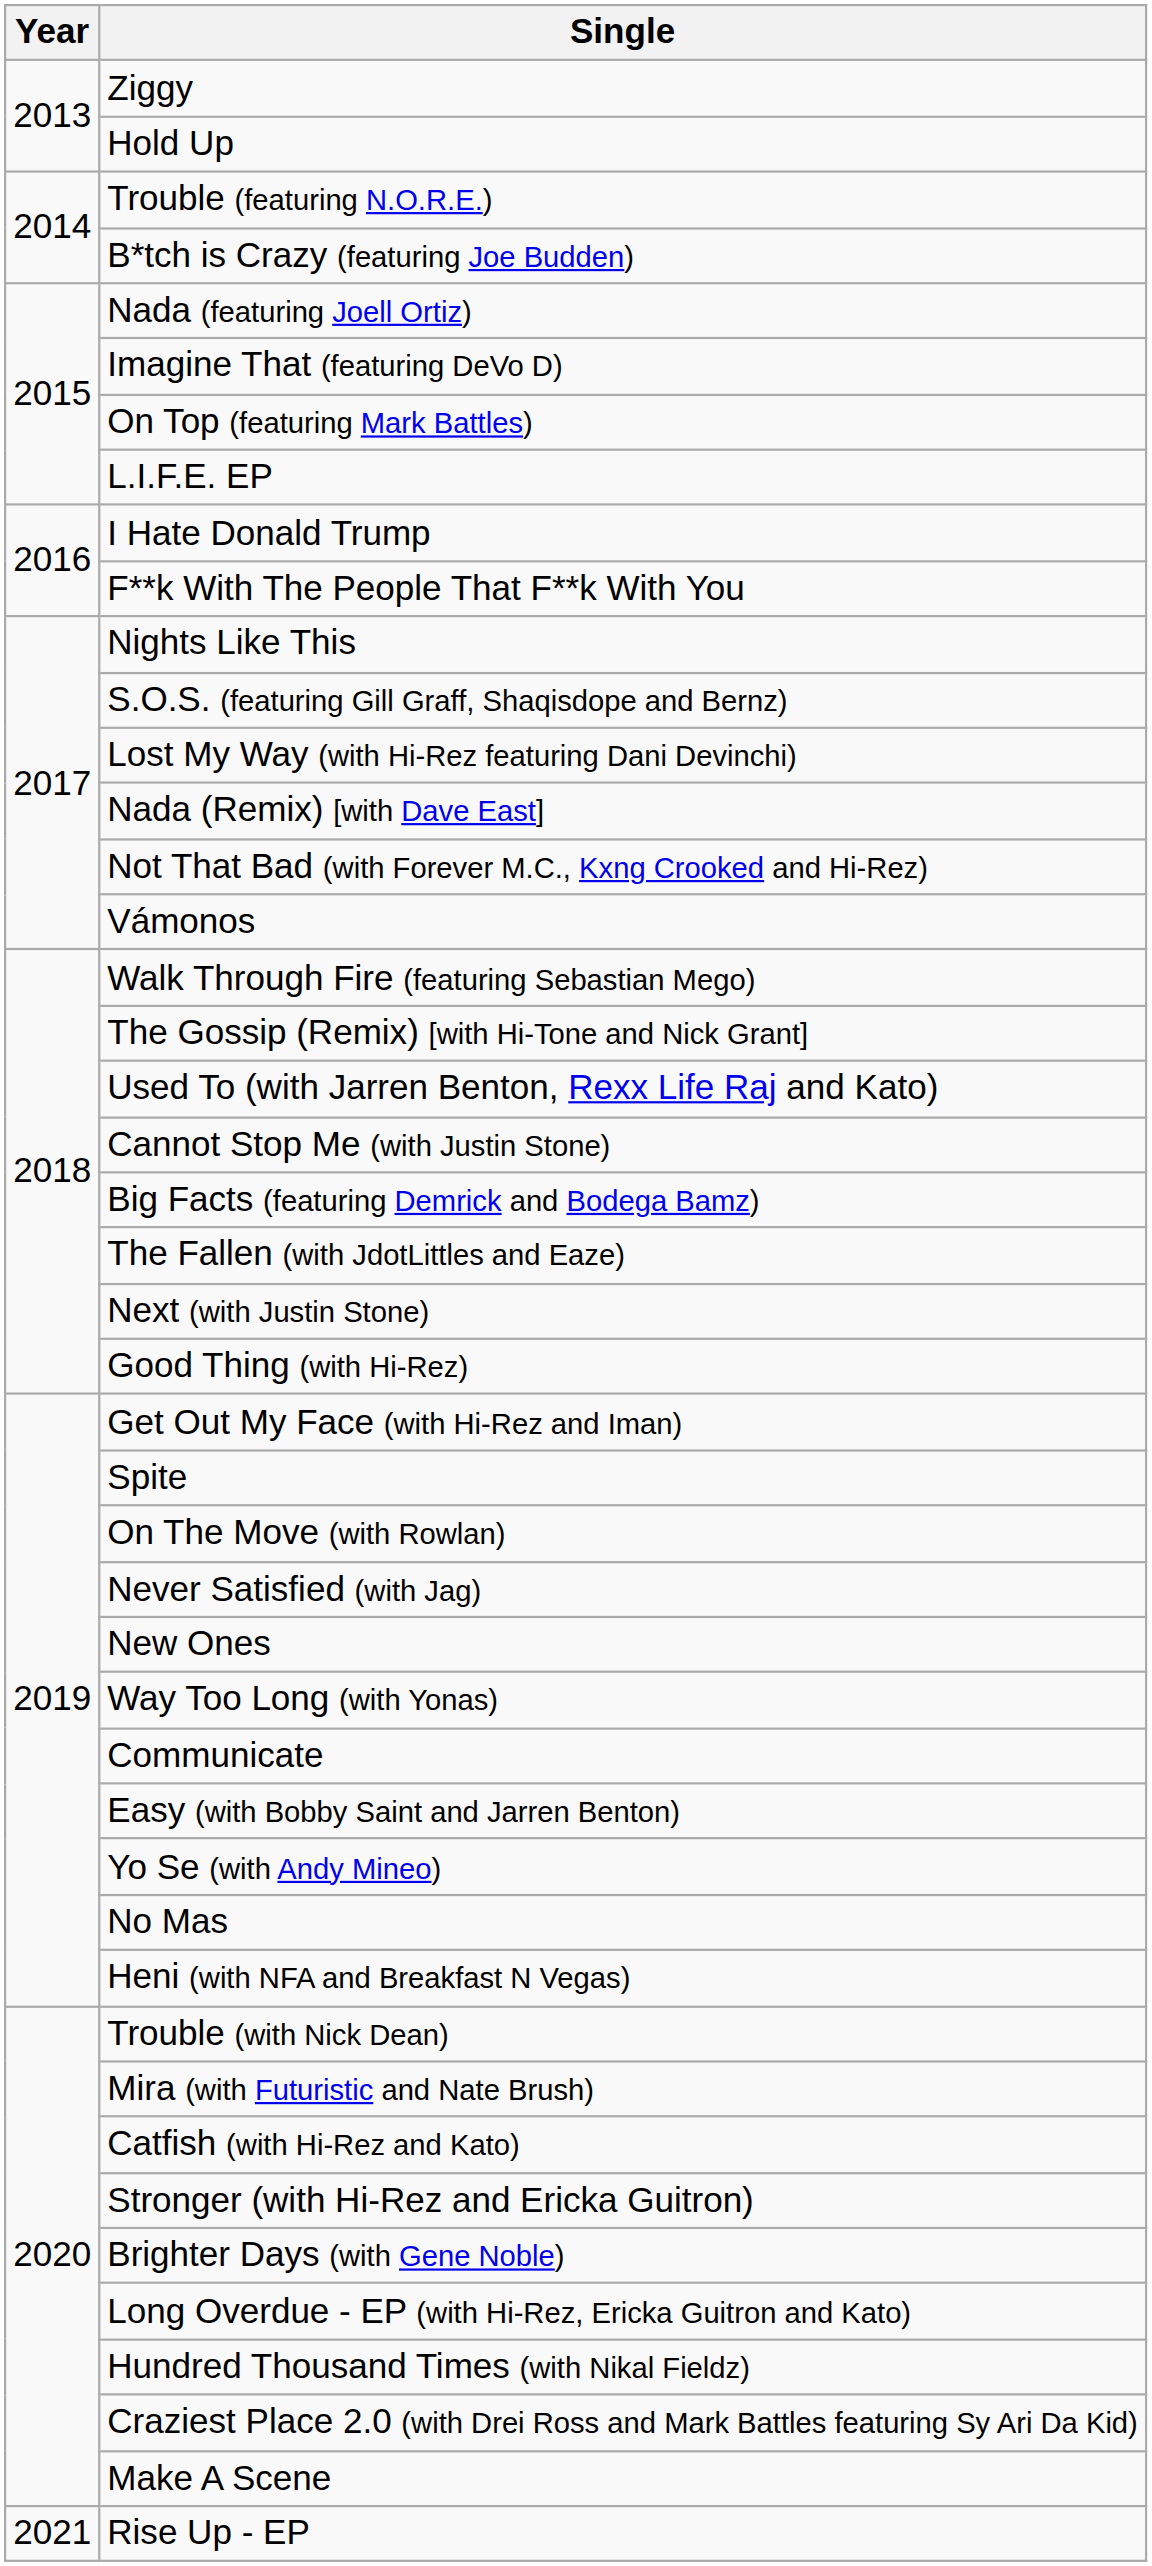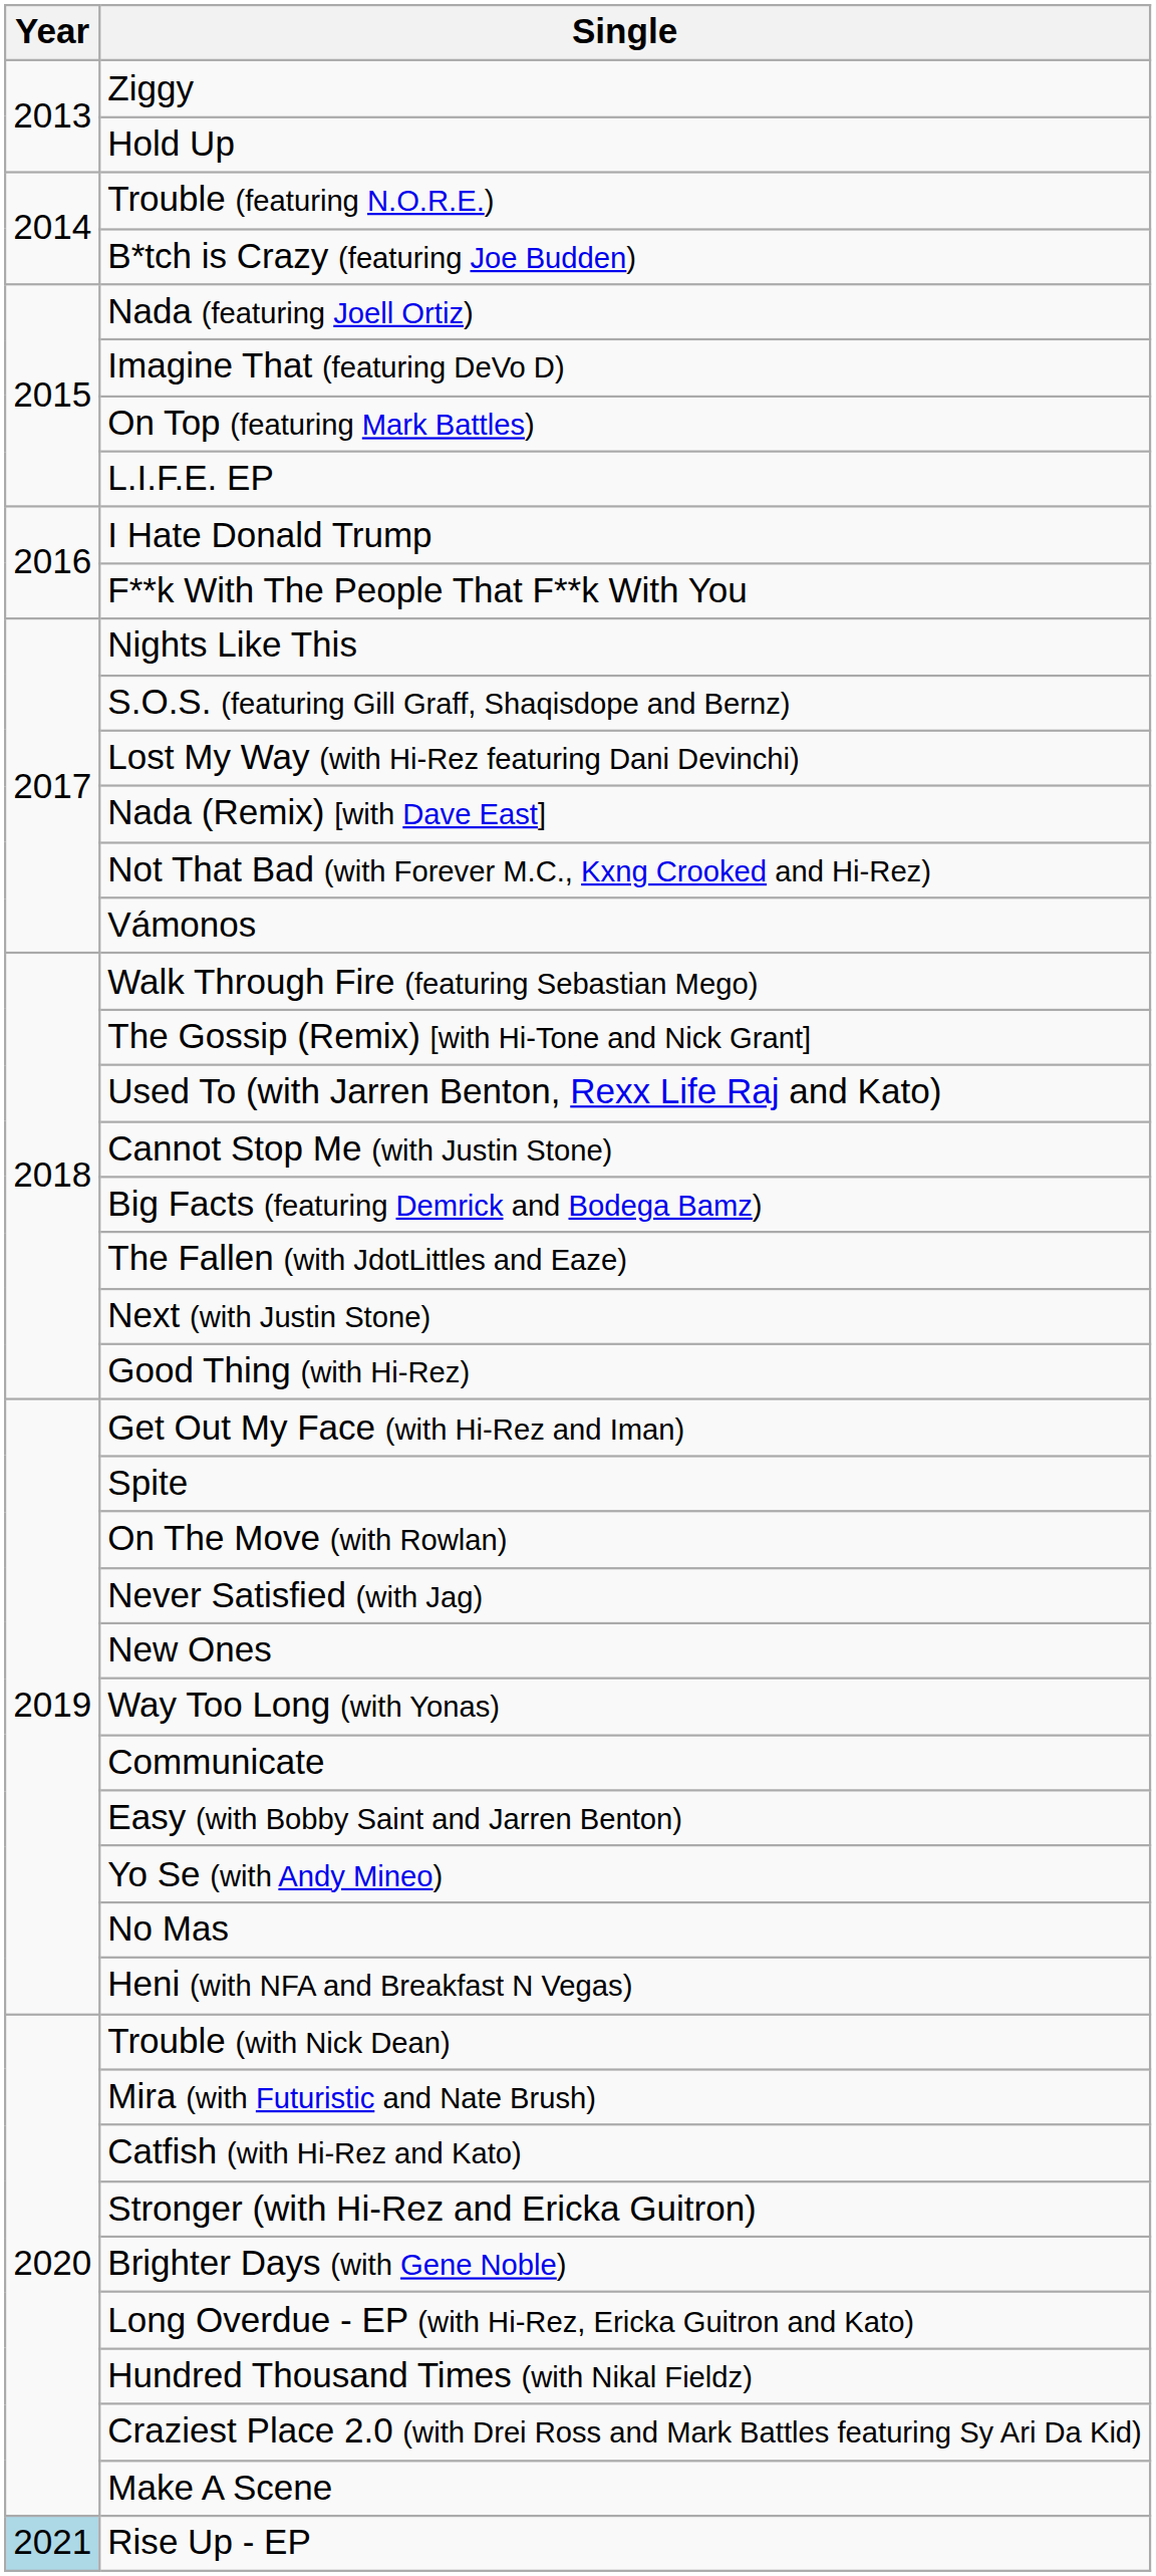Rise Up - EP | Year: no background -> lightblue background
